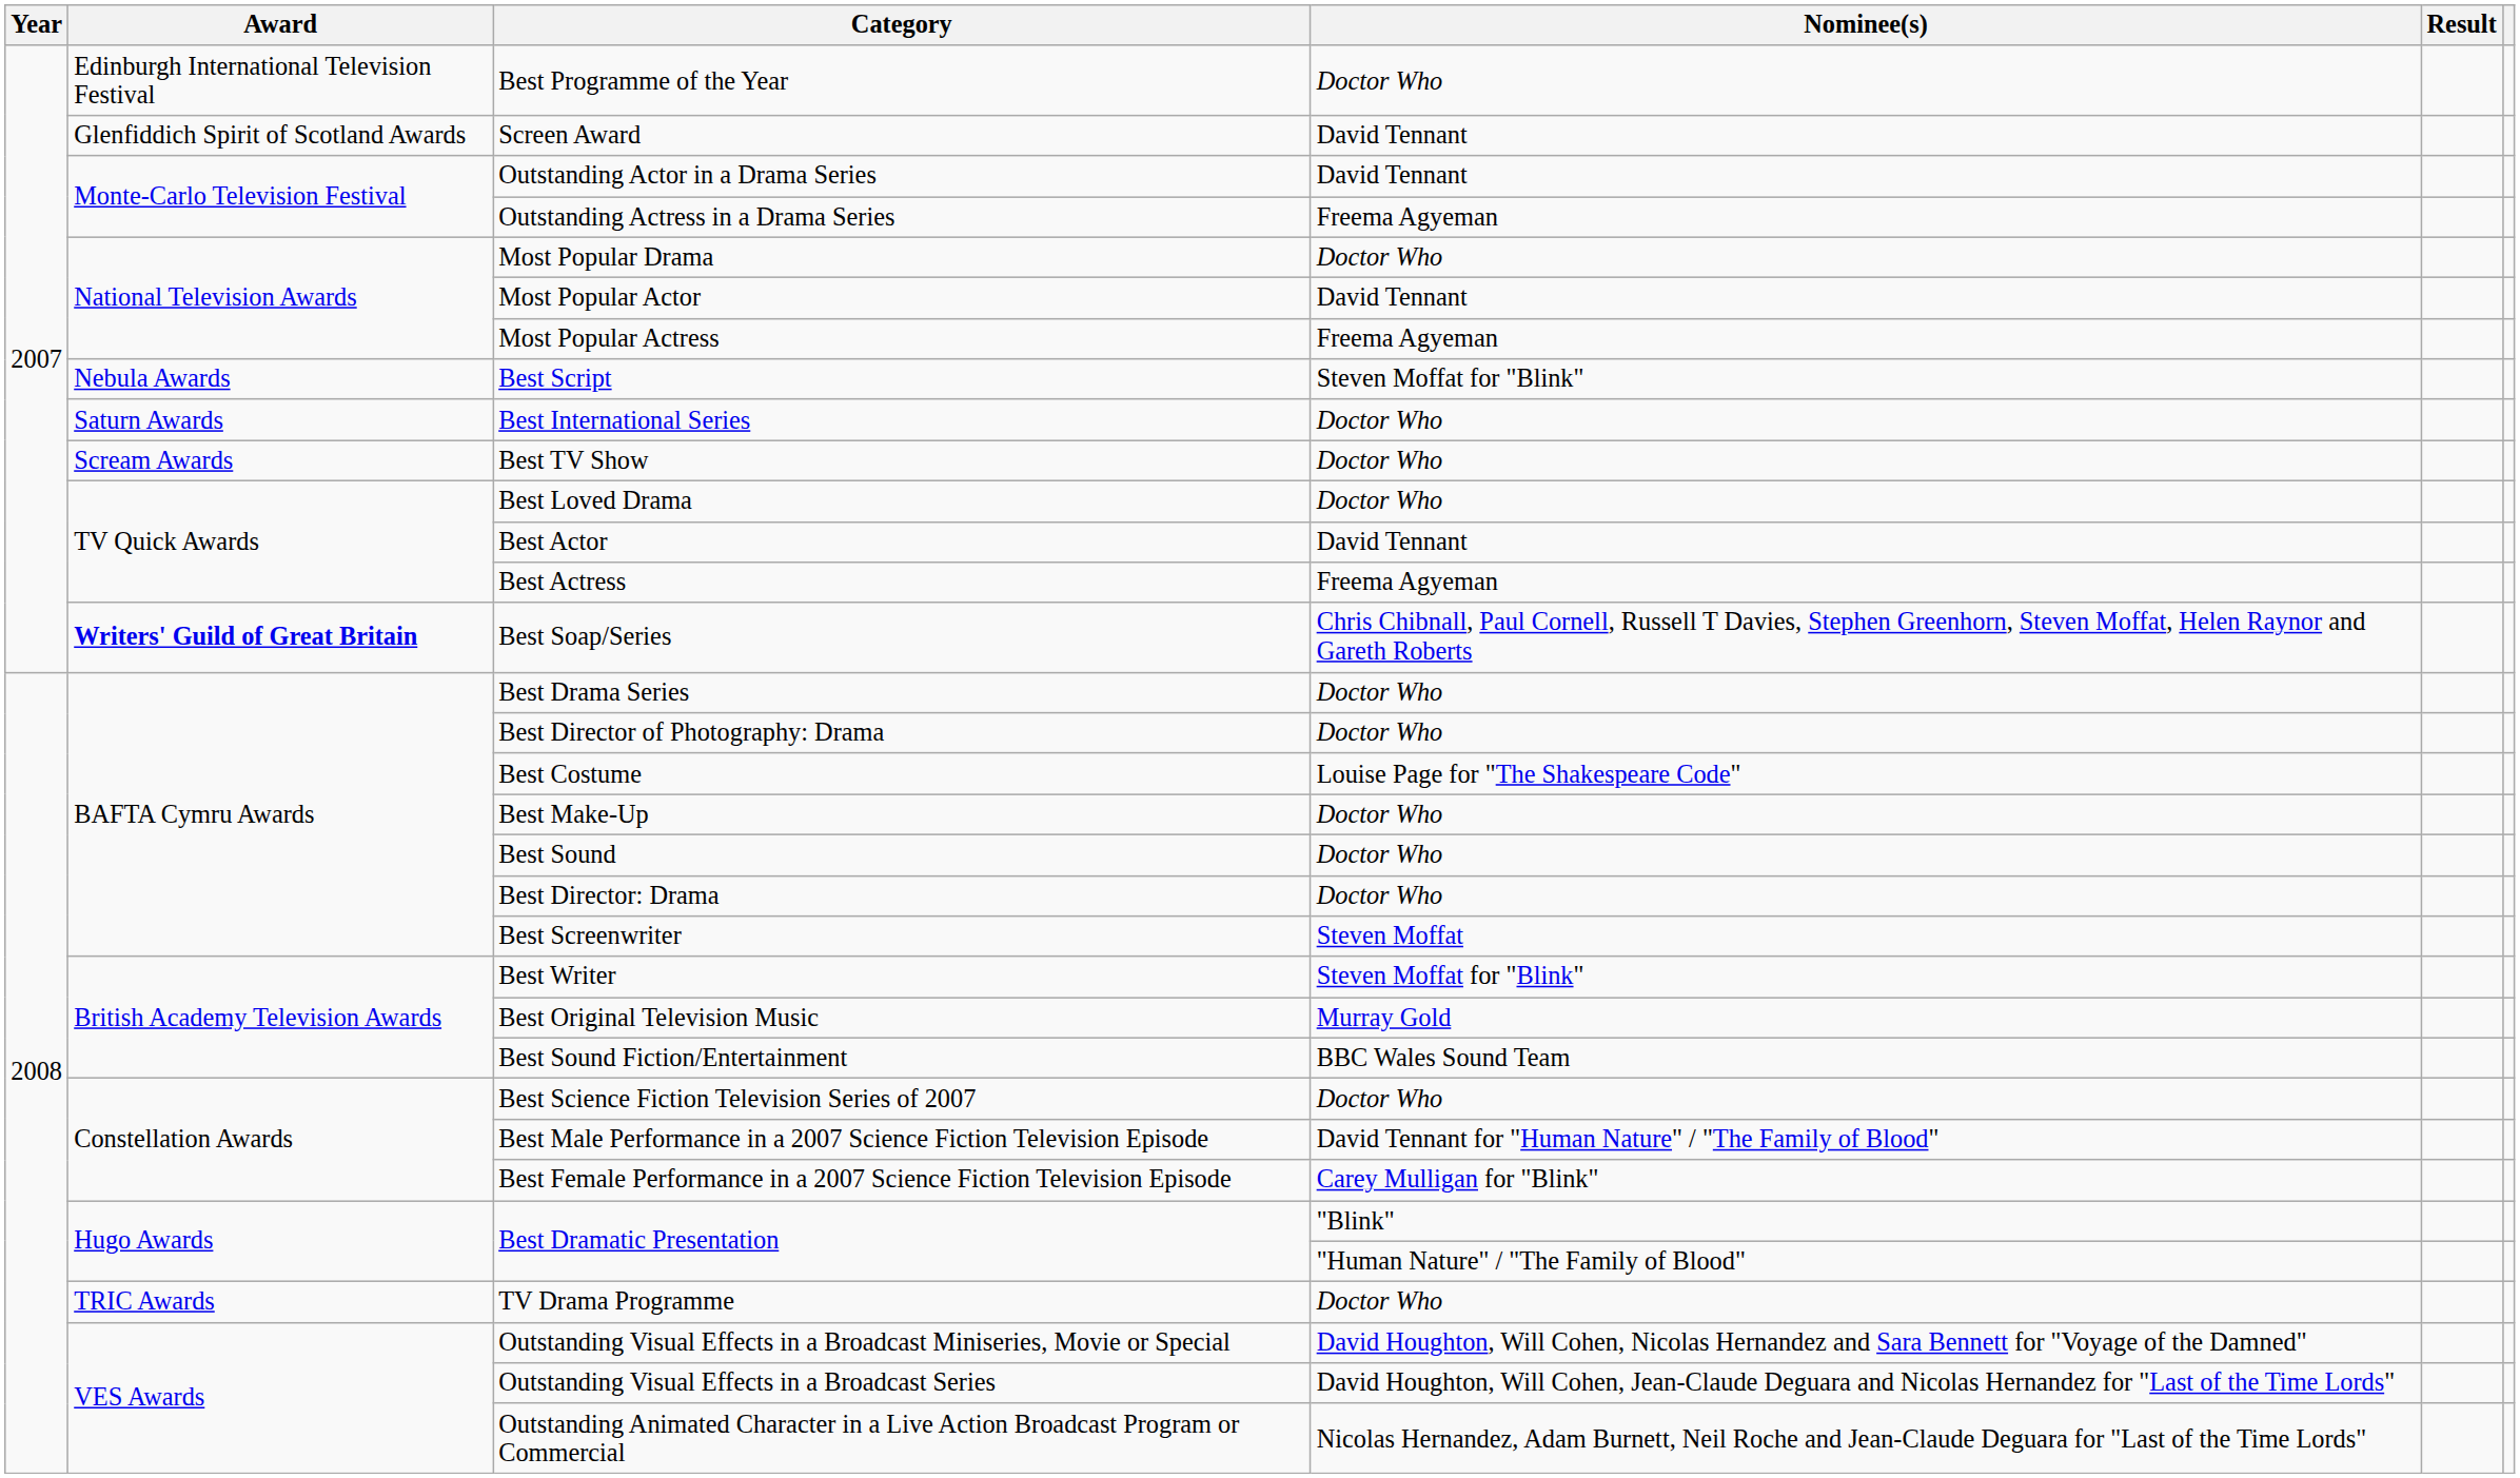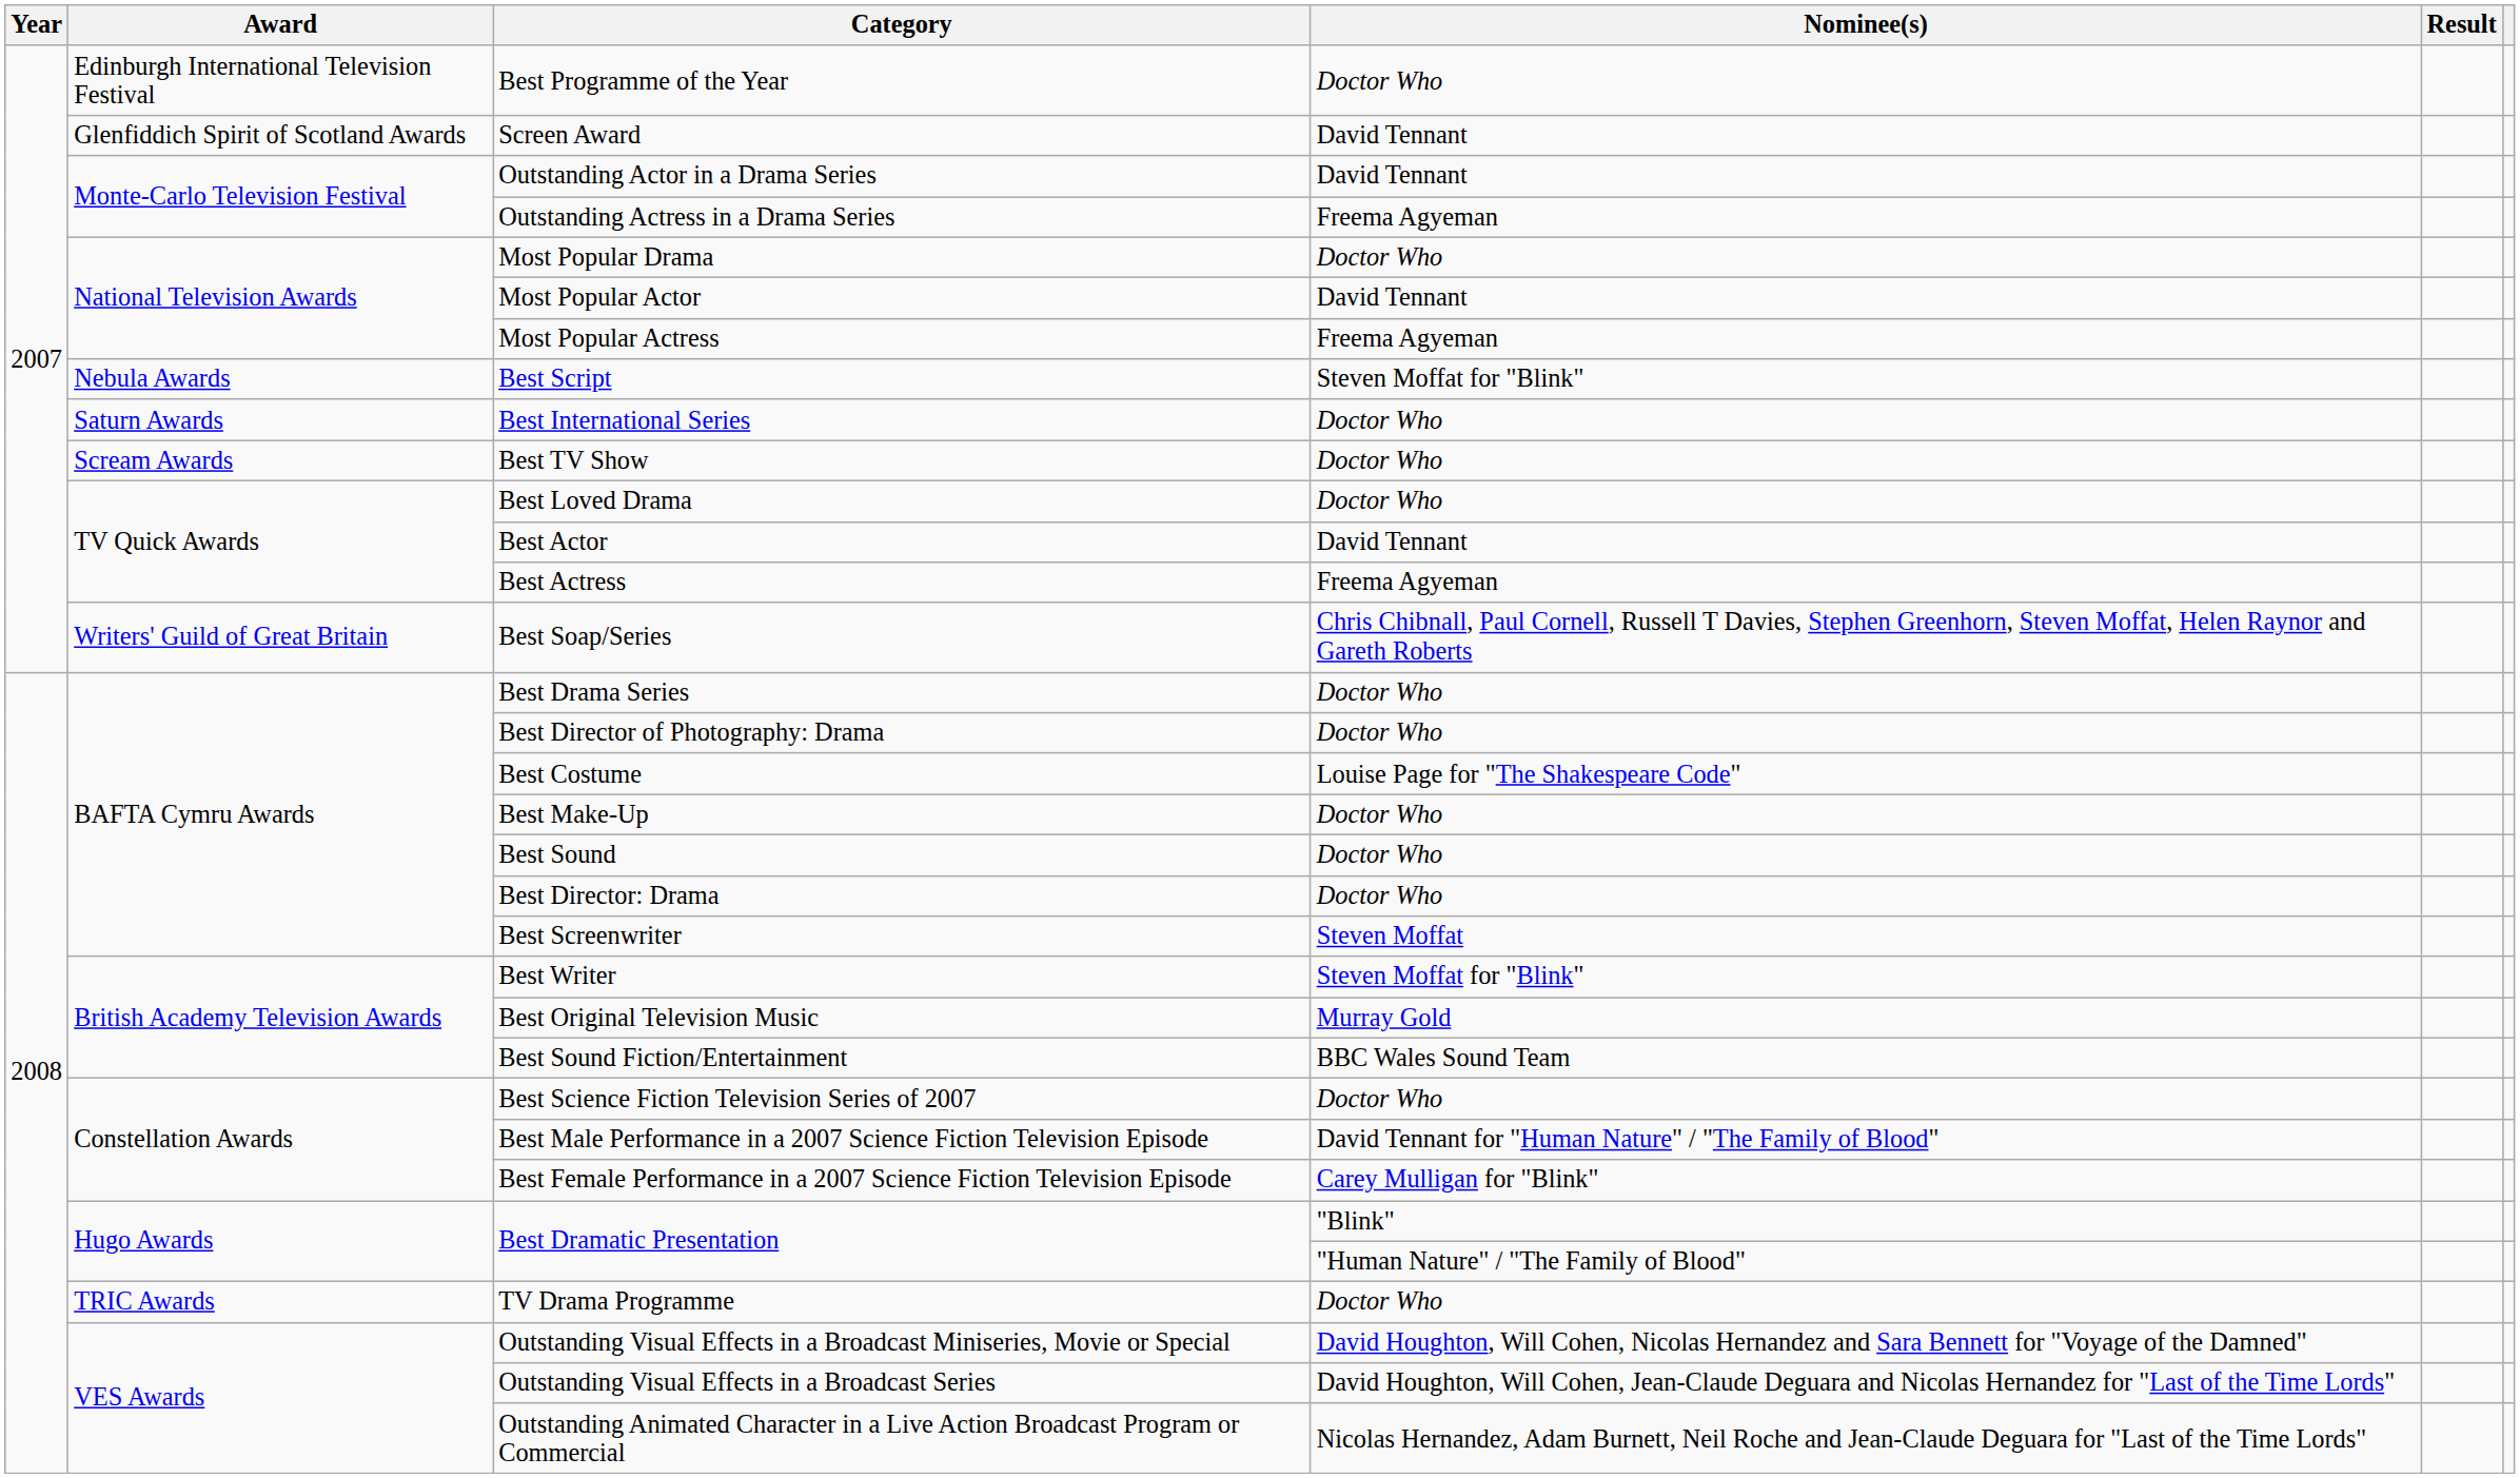Best Soap/Series | Award: bold -> normal
